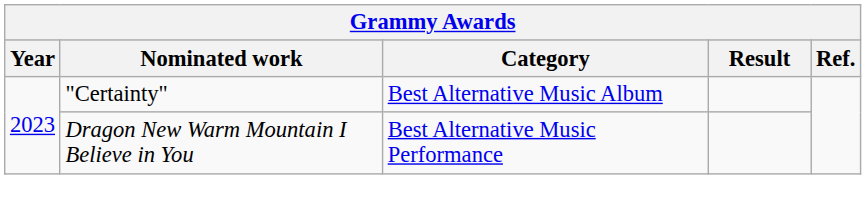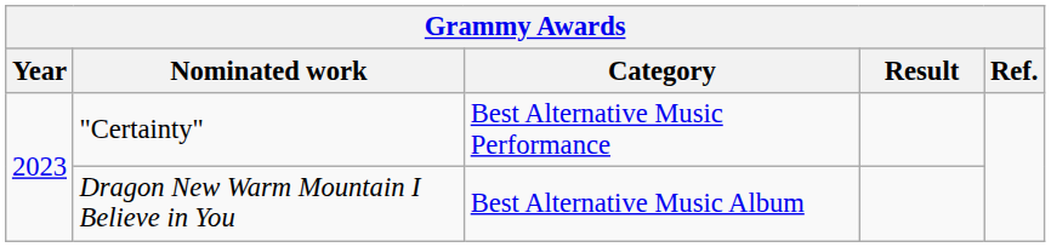"Certainty" | Category: Best Alternative Music Album -> Best Alternative Music Performance
Dragon New Warm Mountain I Believe in You | Category: Best Alternative Music Performance -> Best Alternative Music Album
